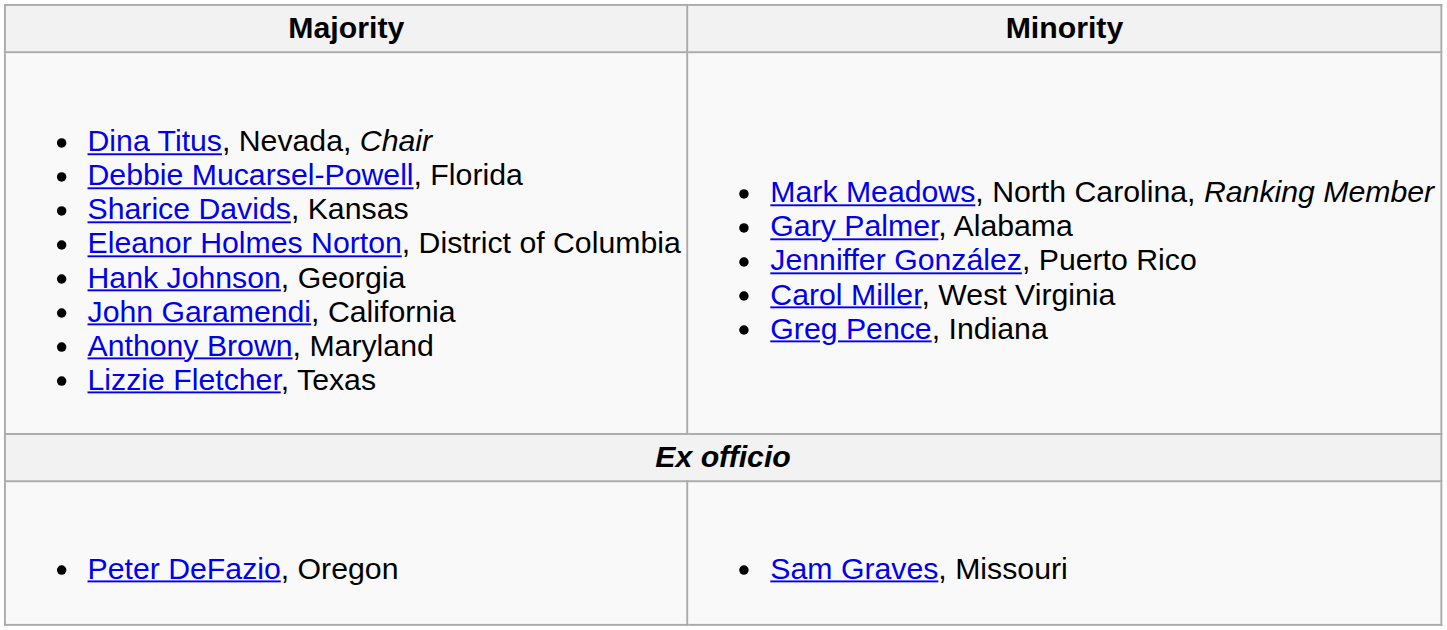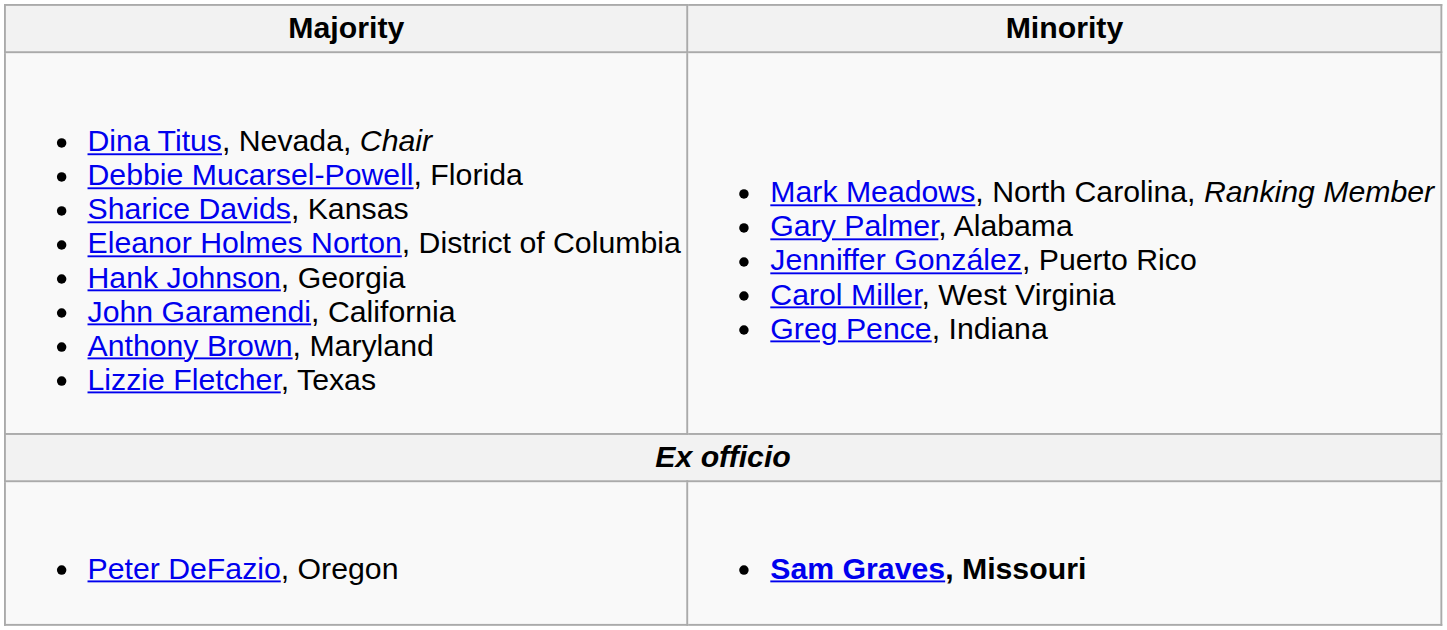Peter DeFazio, Oregon | Minority: normal -> bold
